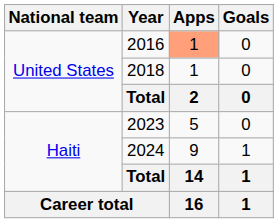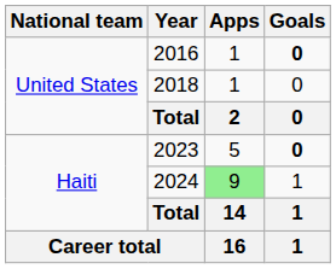2016 | Apps: lightsalmon background -> no background
2016 | Goals: normal -> bold
2023 | Goals: normal -> bold
2024 | Apps: no background -> lightgreen background
